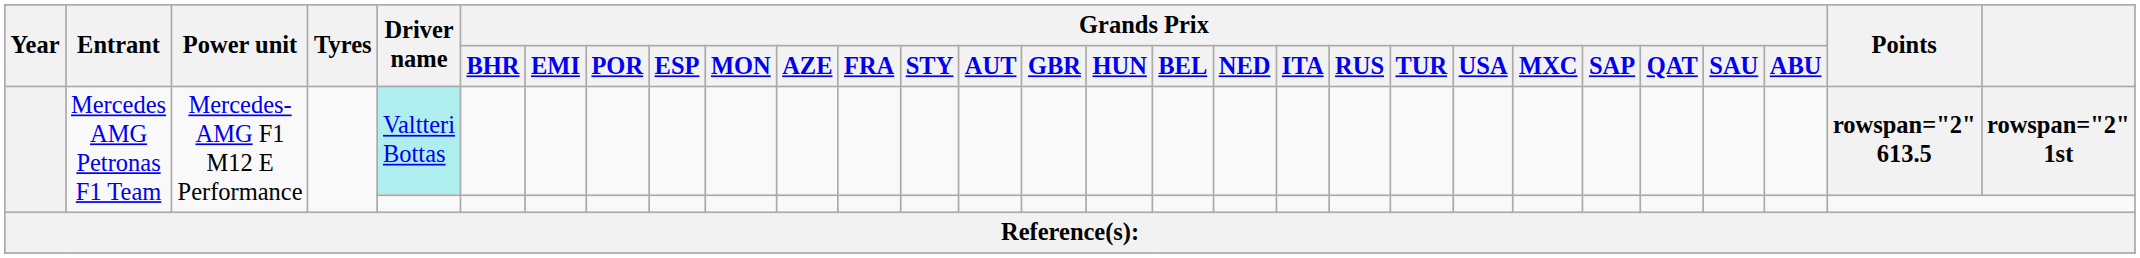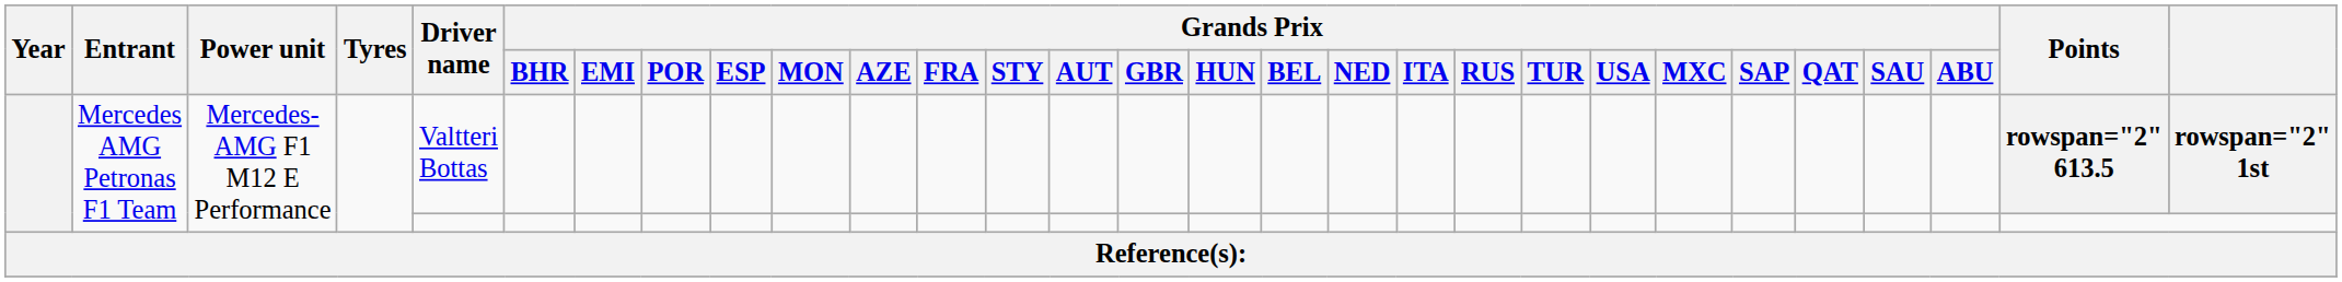row 3 | Driver name: paleturquoise background -> no background
